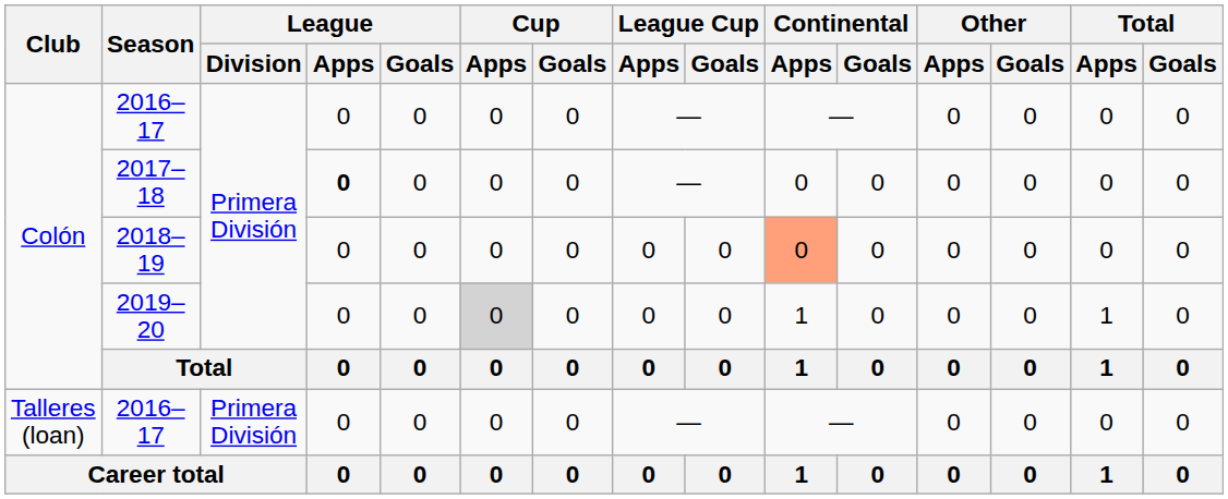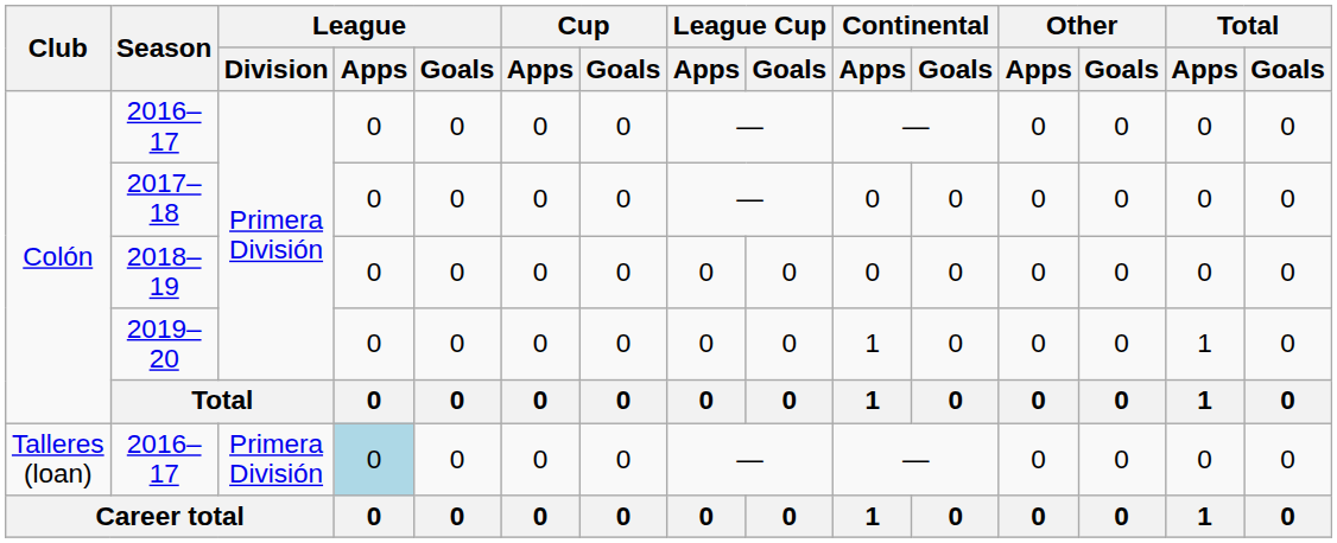2017–18 | League / Apps: bold -> normal
2018–19 | Continental / Apps: lightsalmon background -> no background
2019–20 | Cup / Apps: lightgrey background -> no background
Talleres (loan) / 2016–17 | League / Apps: no background -> lightblue background
